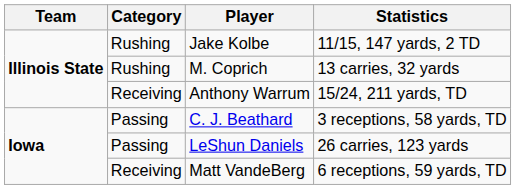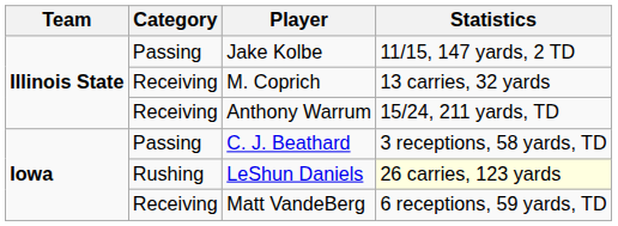Jake Kolbe | Category: Rushing -> Passing
M. Coprich | Category: Rushing -> Receiving
LeShun Daniels | Category: Passing -> Rushing
LeShun Daniels | Statistics: no background -> lightyellow background
